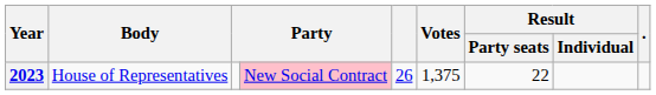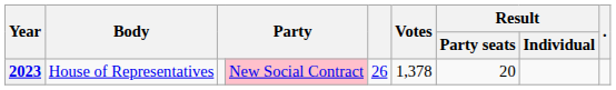2023 | Votes: 1,375 -> 1,378
2023 | Result / Party seats: 22 -> 20
